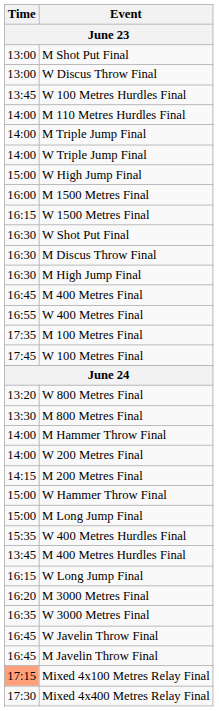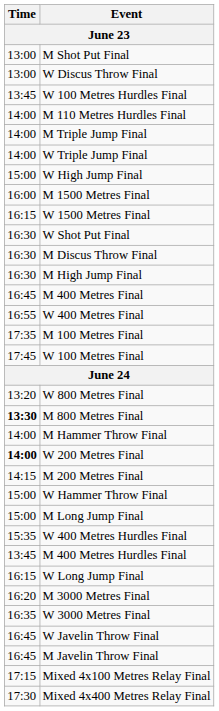M 800 Metres Final | Time / June 23: normal -> bold
W 200 Metres Final | Time / June 23: normal -> bold
Mixed 4x100 Metres Relay Final | Time / June 23: lightsalmon background -> no background
